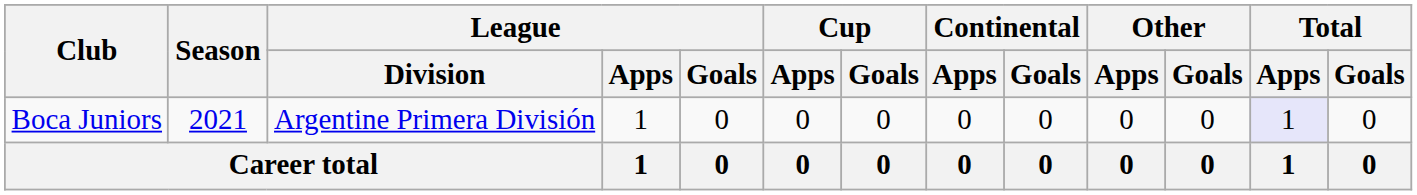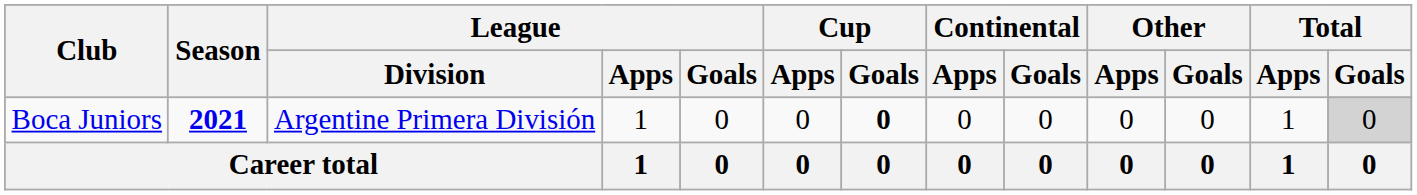Boca Juniors | Season: normal -> bold
Boca Juniors | Cup / Goals: normal -> bold
Boca Juniors | Total / Apps: lavender background -> no background
Boca Juniors | Total / Goals: no background -> lightgrey background
